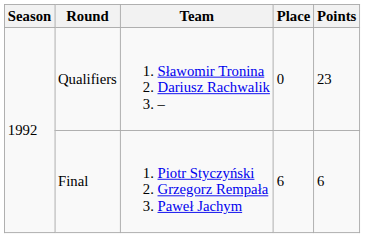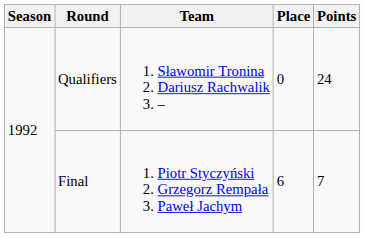Qualifiers | Points: 23 -> 24
Final | Points: 6 -> 7
